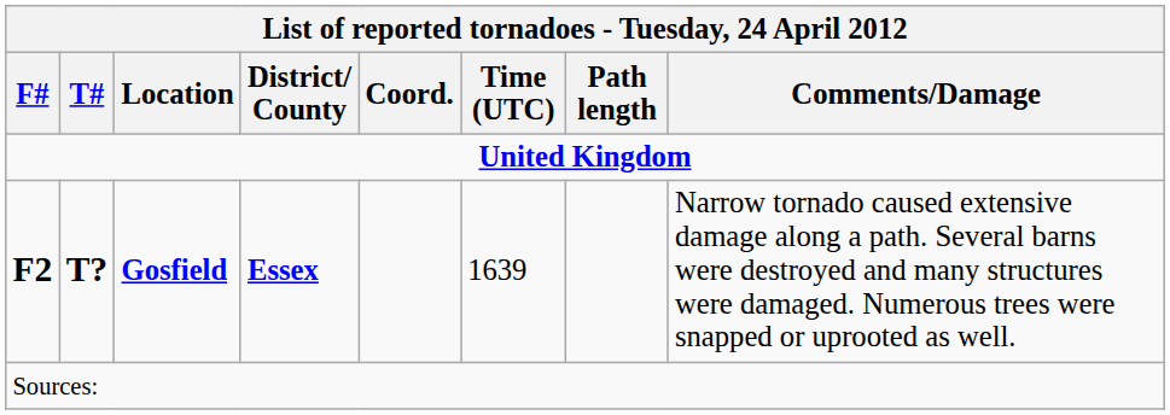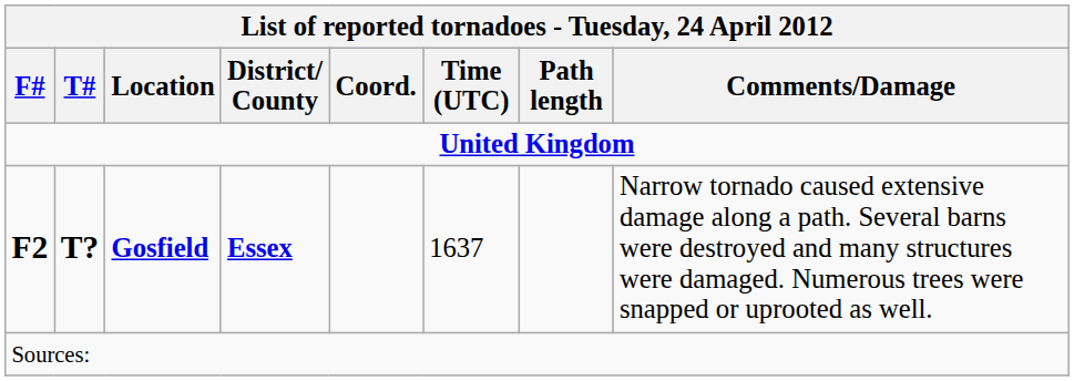F2 | Time (UTC): 1639 -> 1637
